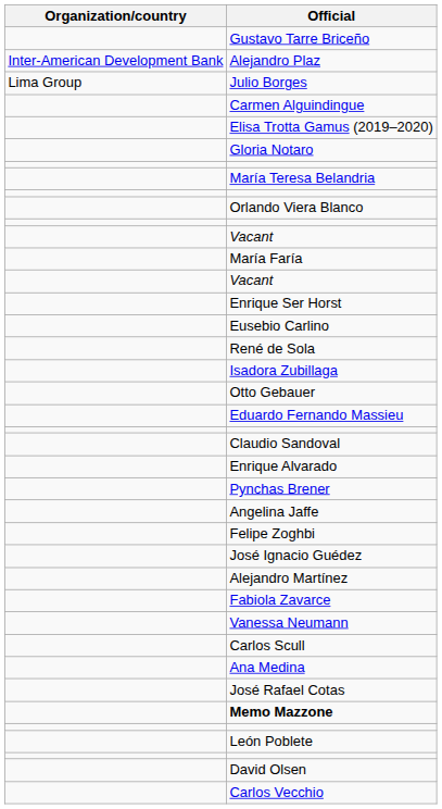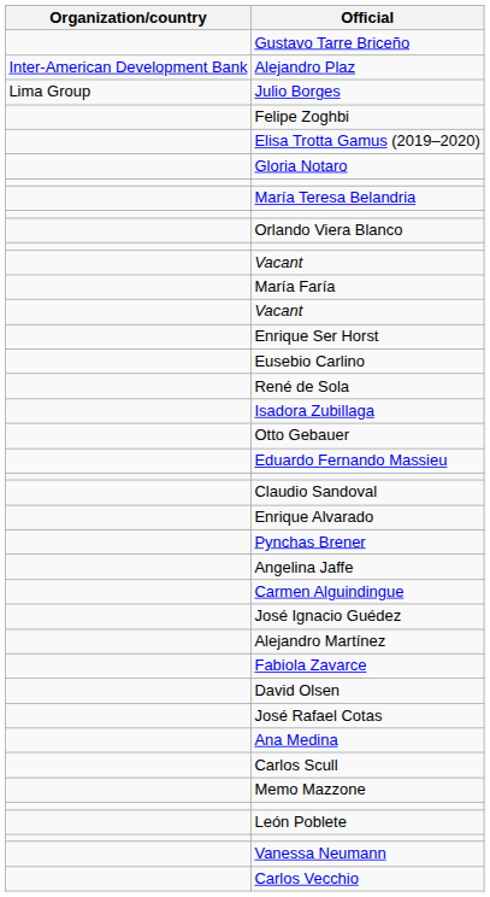row 5 | Official: Carmen Alguindingue -> Felipe Zoghbi
row 27 | Official: Felipe Zoghbi -> Carmen Alguindingue
row 31 | Official: Vanessa Neumann -> David Olsen
row 32 | Official: Carlos Scull -> José Rafael Cotas
row 34 | Official: José Rafael Cotas -> Carlos Scull
row 35 | Official: bold -> normal
row 39 | Official: David Olsen -> Vanessa Neumann
